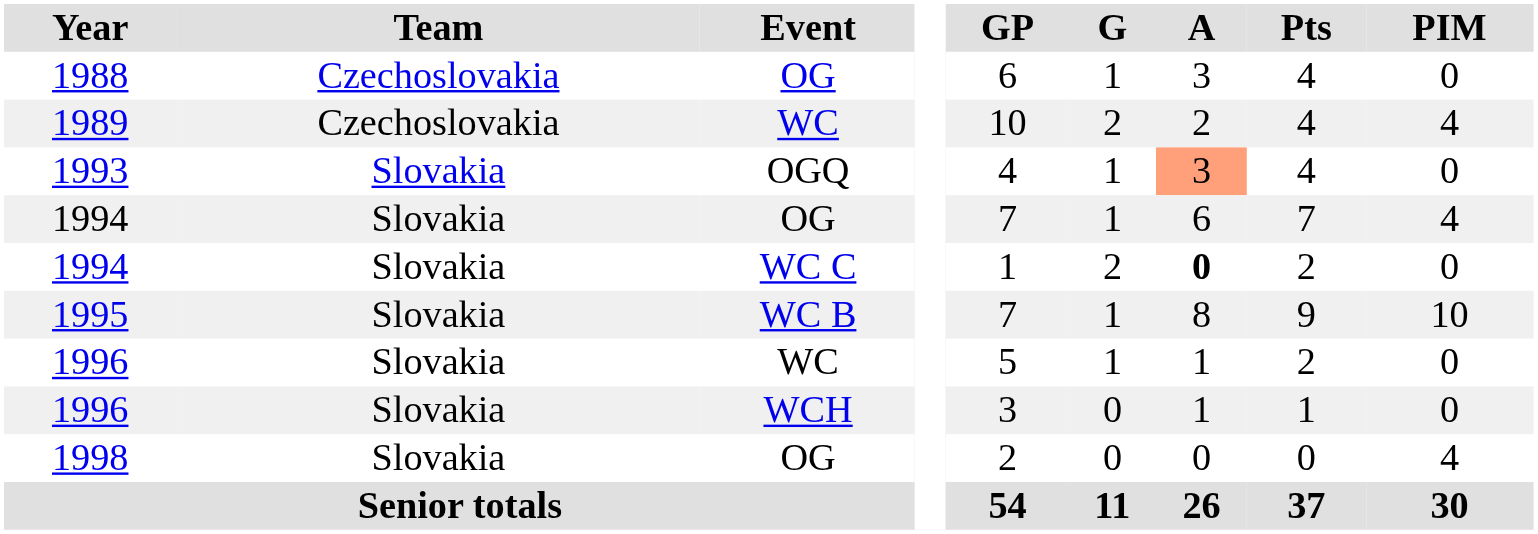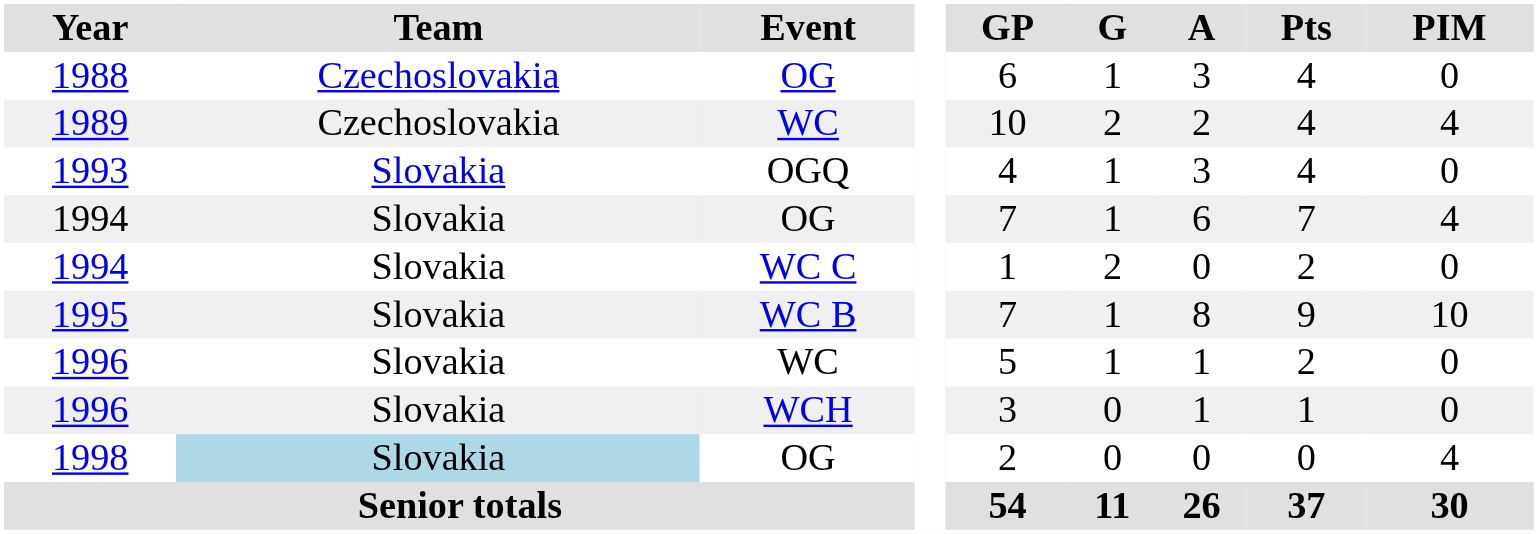1993 | A: lightsalmon background -> no background
1994 / WC C | A: bold -> normal
1998 | Team: no background -> lightblue background
